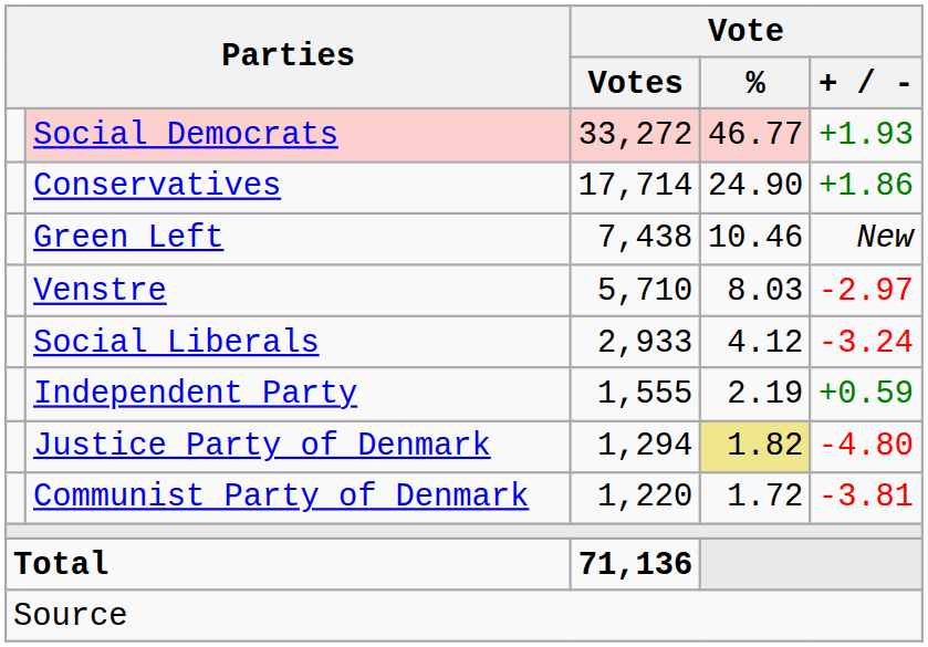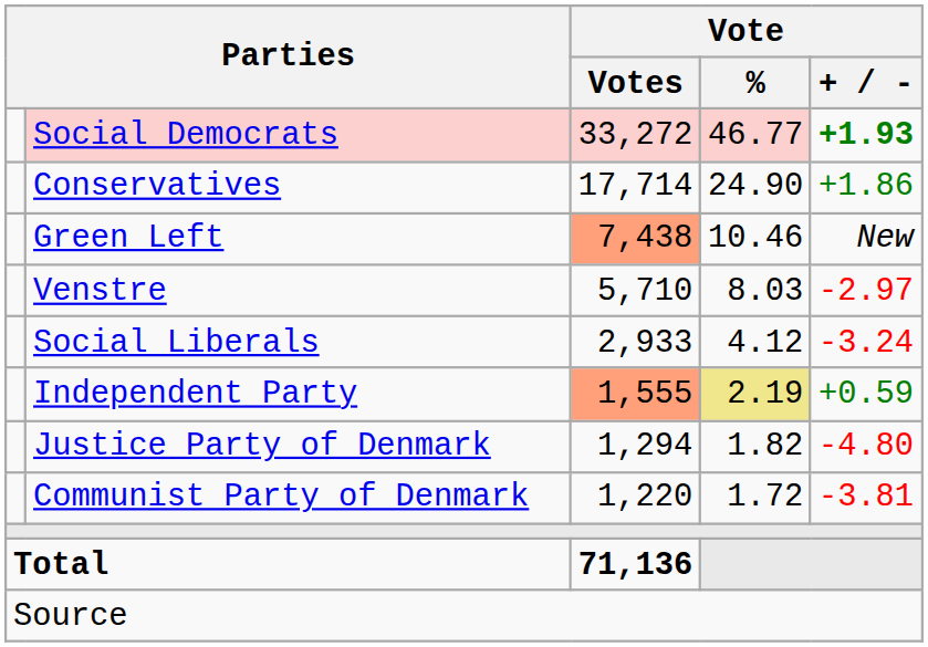Social Democrats | Vote / + / -: normal -> bold
Green Left | Vote / Votes: no background -> lightsalmon background
Independent Party | Vote / Votes: no background -> lightsalmon background
Independent Party | Vote / %: no background -> khaki background
Justice Party of Denmark | Vote / %: khaki background -> no background
